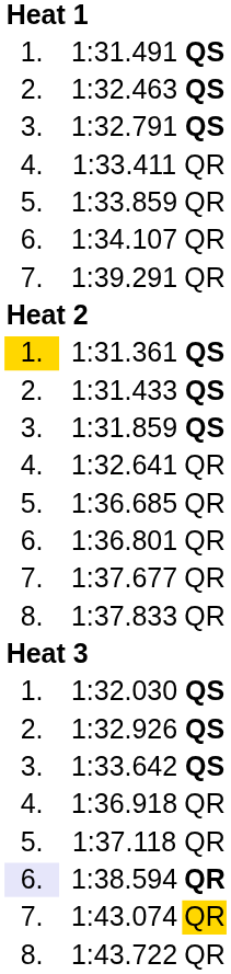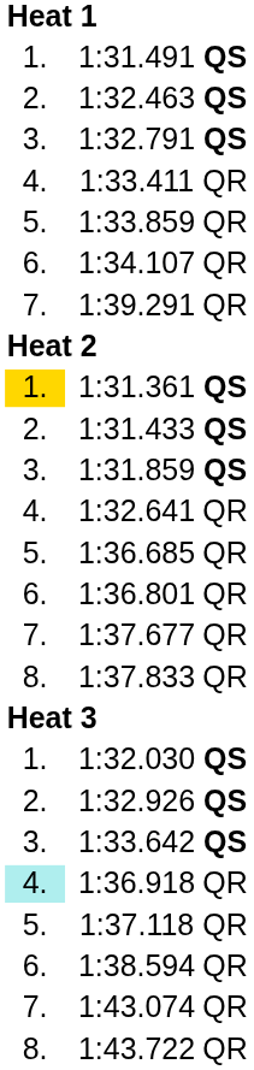1:36.918 | column 1: no background -> paleturquoise background
1:38.594 | column 1: lavender background -> no background
1:38.594 | column 3: bold -> normal
1:43.074 | column 3: gold background -> no background
